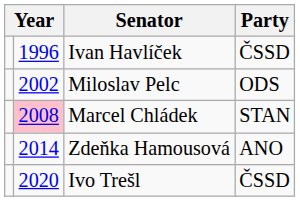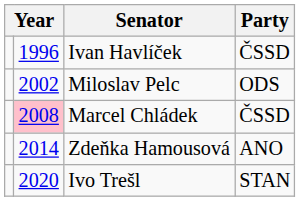Marcel Chládek | Party: STAN -> ČSSD
Ivo Trešl | Party: ČSSD -> STAN
